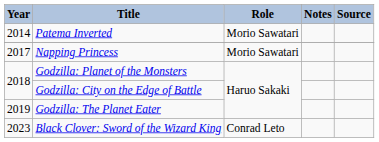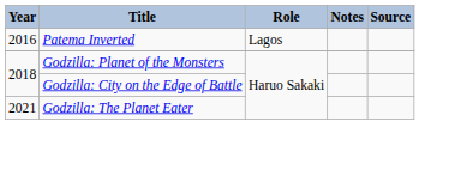Patema Inverted | Year: 2014 -> 2016
Patema Inverted | Role: Morio Sawatari -> Lagos
- row: 2017 | Napping Princess | Morio Sawatari
Godzilla: The Planet Eater | Year: 2019 -> 2021
- row: 2023 | Black Clover: Sword of the Wizard King | Conrad Leto
